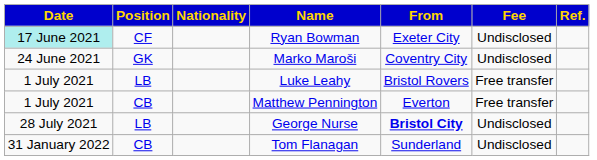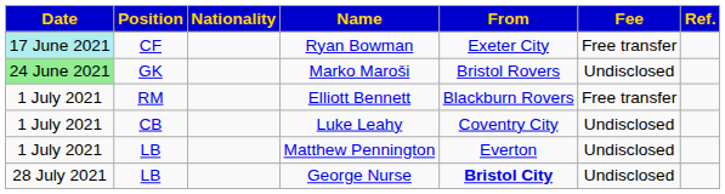Ryan Bowman | Fee: Undisclosed -> Free transfer
Marko Maroši | Date: no background -> lightgreen background
Marko Maroši | From: Coventry City -> Bristol Rovers
+ row: 1 July 2021 | RM | Elliott Bennett | Blackburn Rovers | Free transfer
Luke Leahy | Position: LB -> CB
Luke Leahy | From: Bristol Rovers -> Coventry City
Luke Leahy | Fee: Free transfer -> Undisclosed
Matthew Pennington | Position: CB -> LB
Matthew Pennington | Fee: Free transfer -> Undisclosed
- row: 31 January 2022 | CB | Tom Flanagan | Sunderland | Undisclosed
